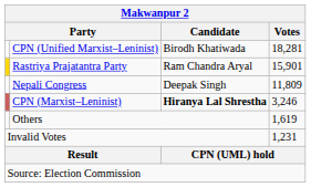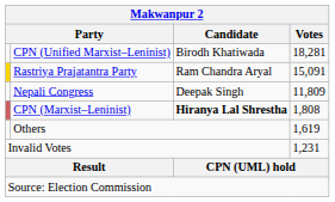Rastriya Prajatantra Party | Votes: 15,901 -> 15,091
CPN (Marxist–Leninist) | Votes: 3,246 -> 1,808
